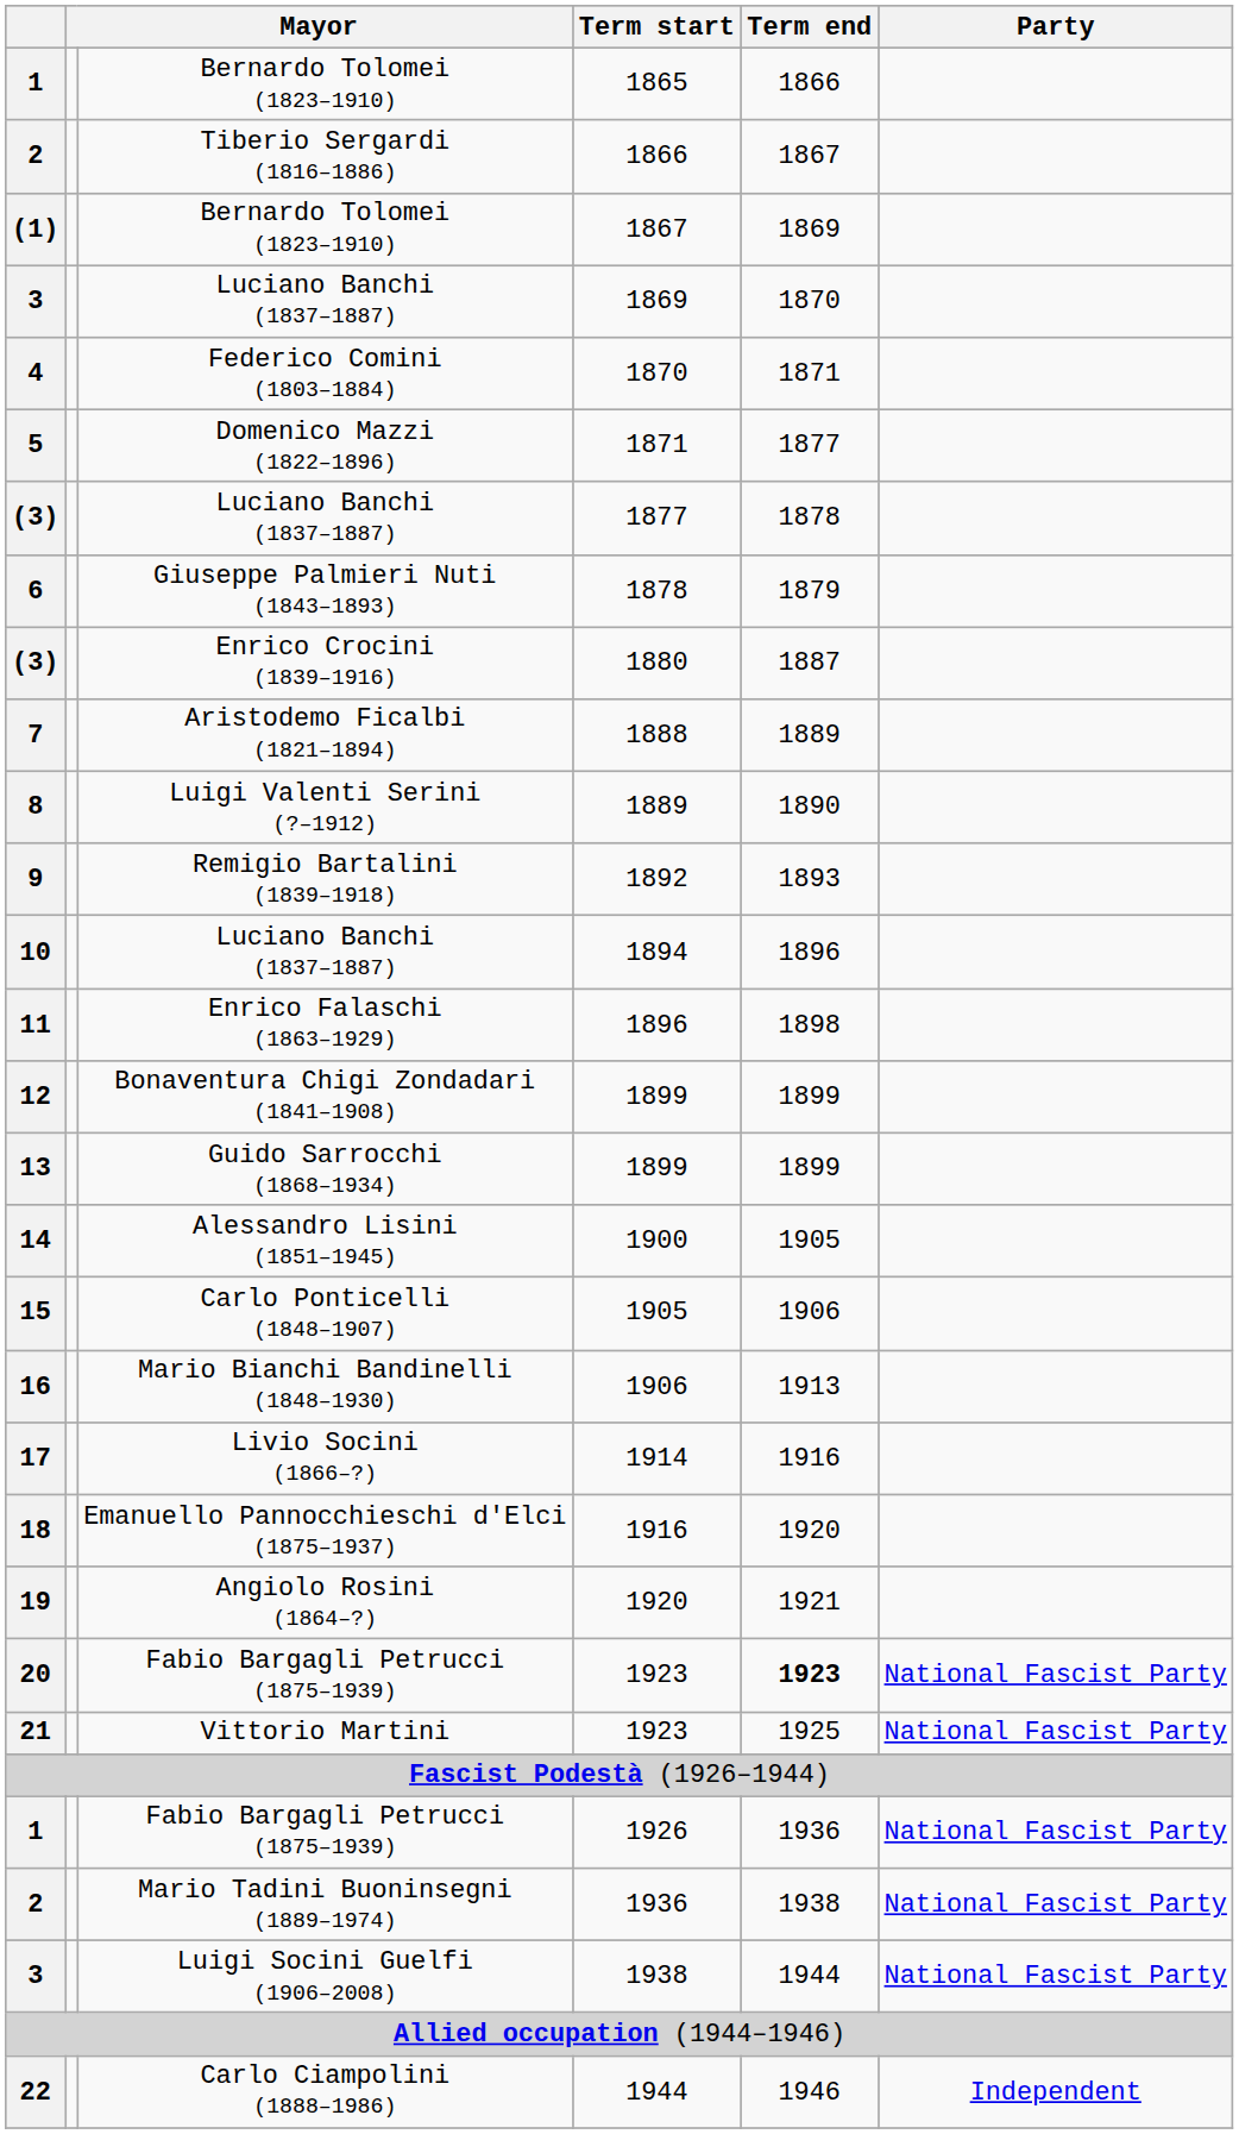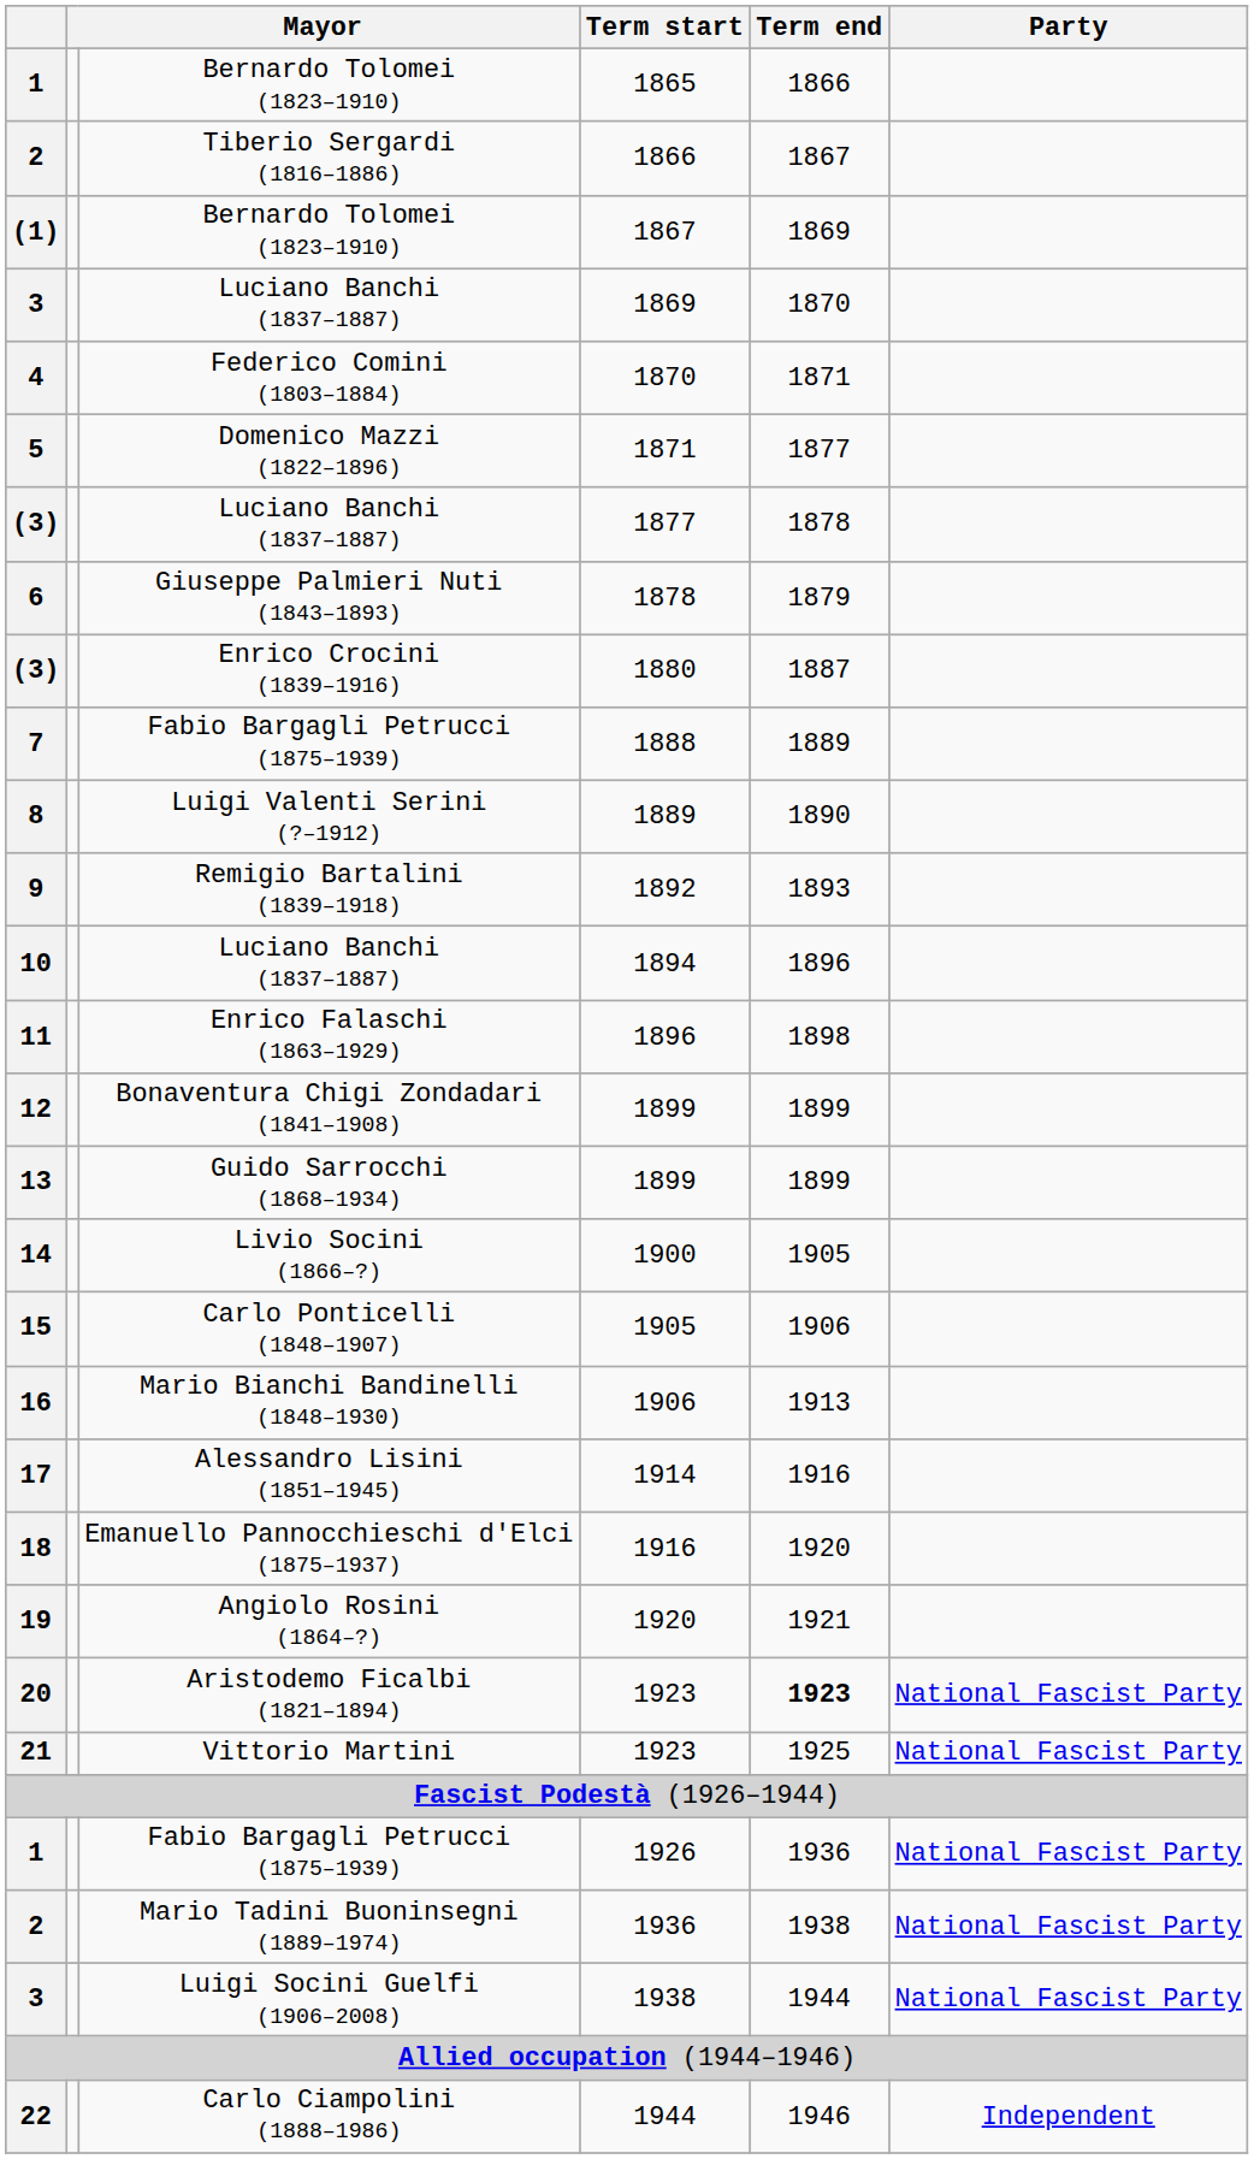1888 | column 3: Aristodemo Ficalbi (1821–1894) -> Fabio Bargagli Petrucci (1875–1939)
1900 | column 3: Alessandro Lisini (1851–1945) -> Livio Socini (1866–?)
1914 | column 3: Livio Socini (1866–?) -> Alessandro Lisini (1851–1945)
20 / 1923 | column 3: Fabio Bargagli Petrucci (1875–1939) -> Aristodemo Ficalbi (1821–1894)
